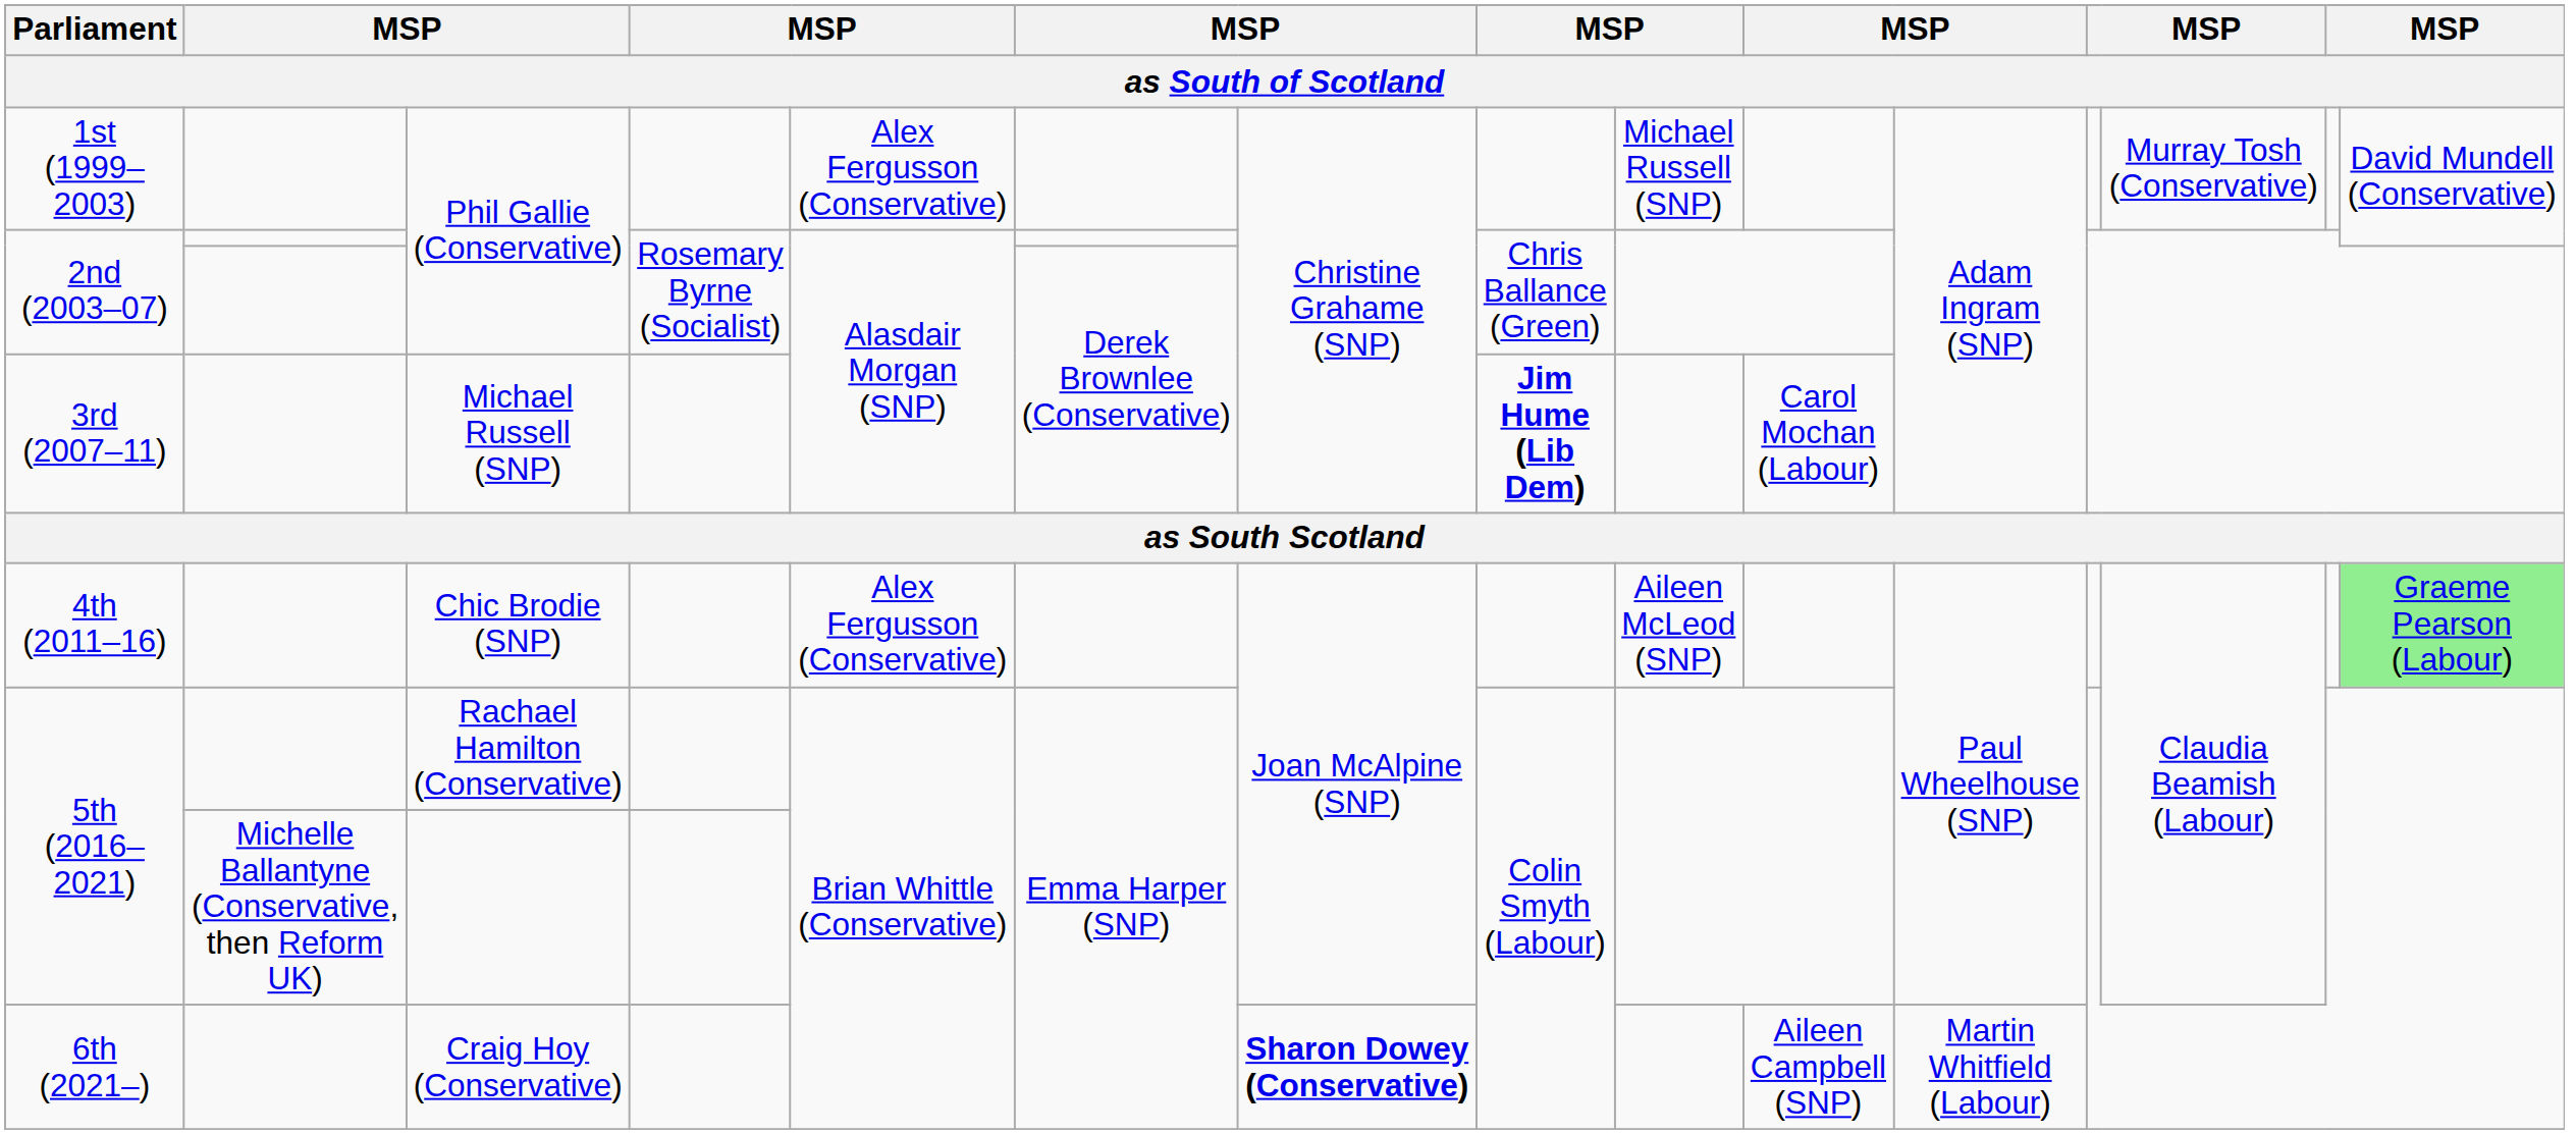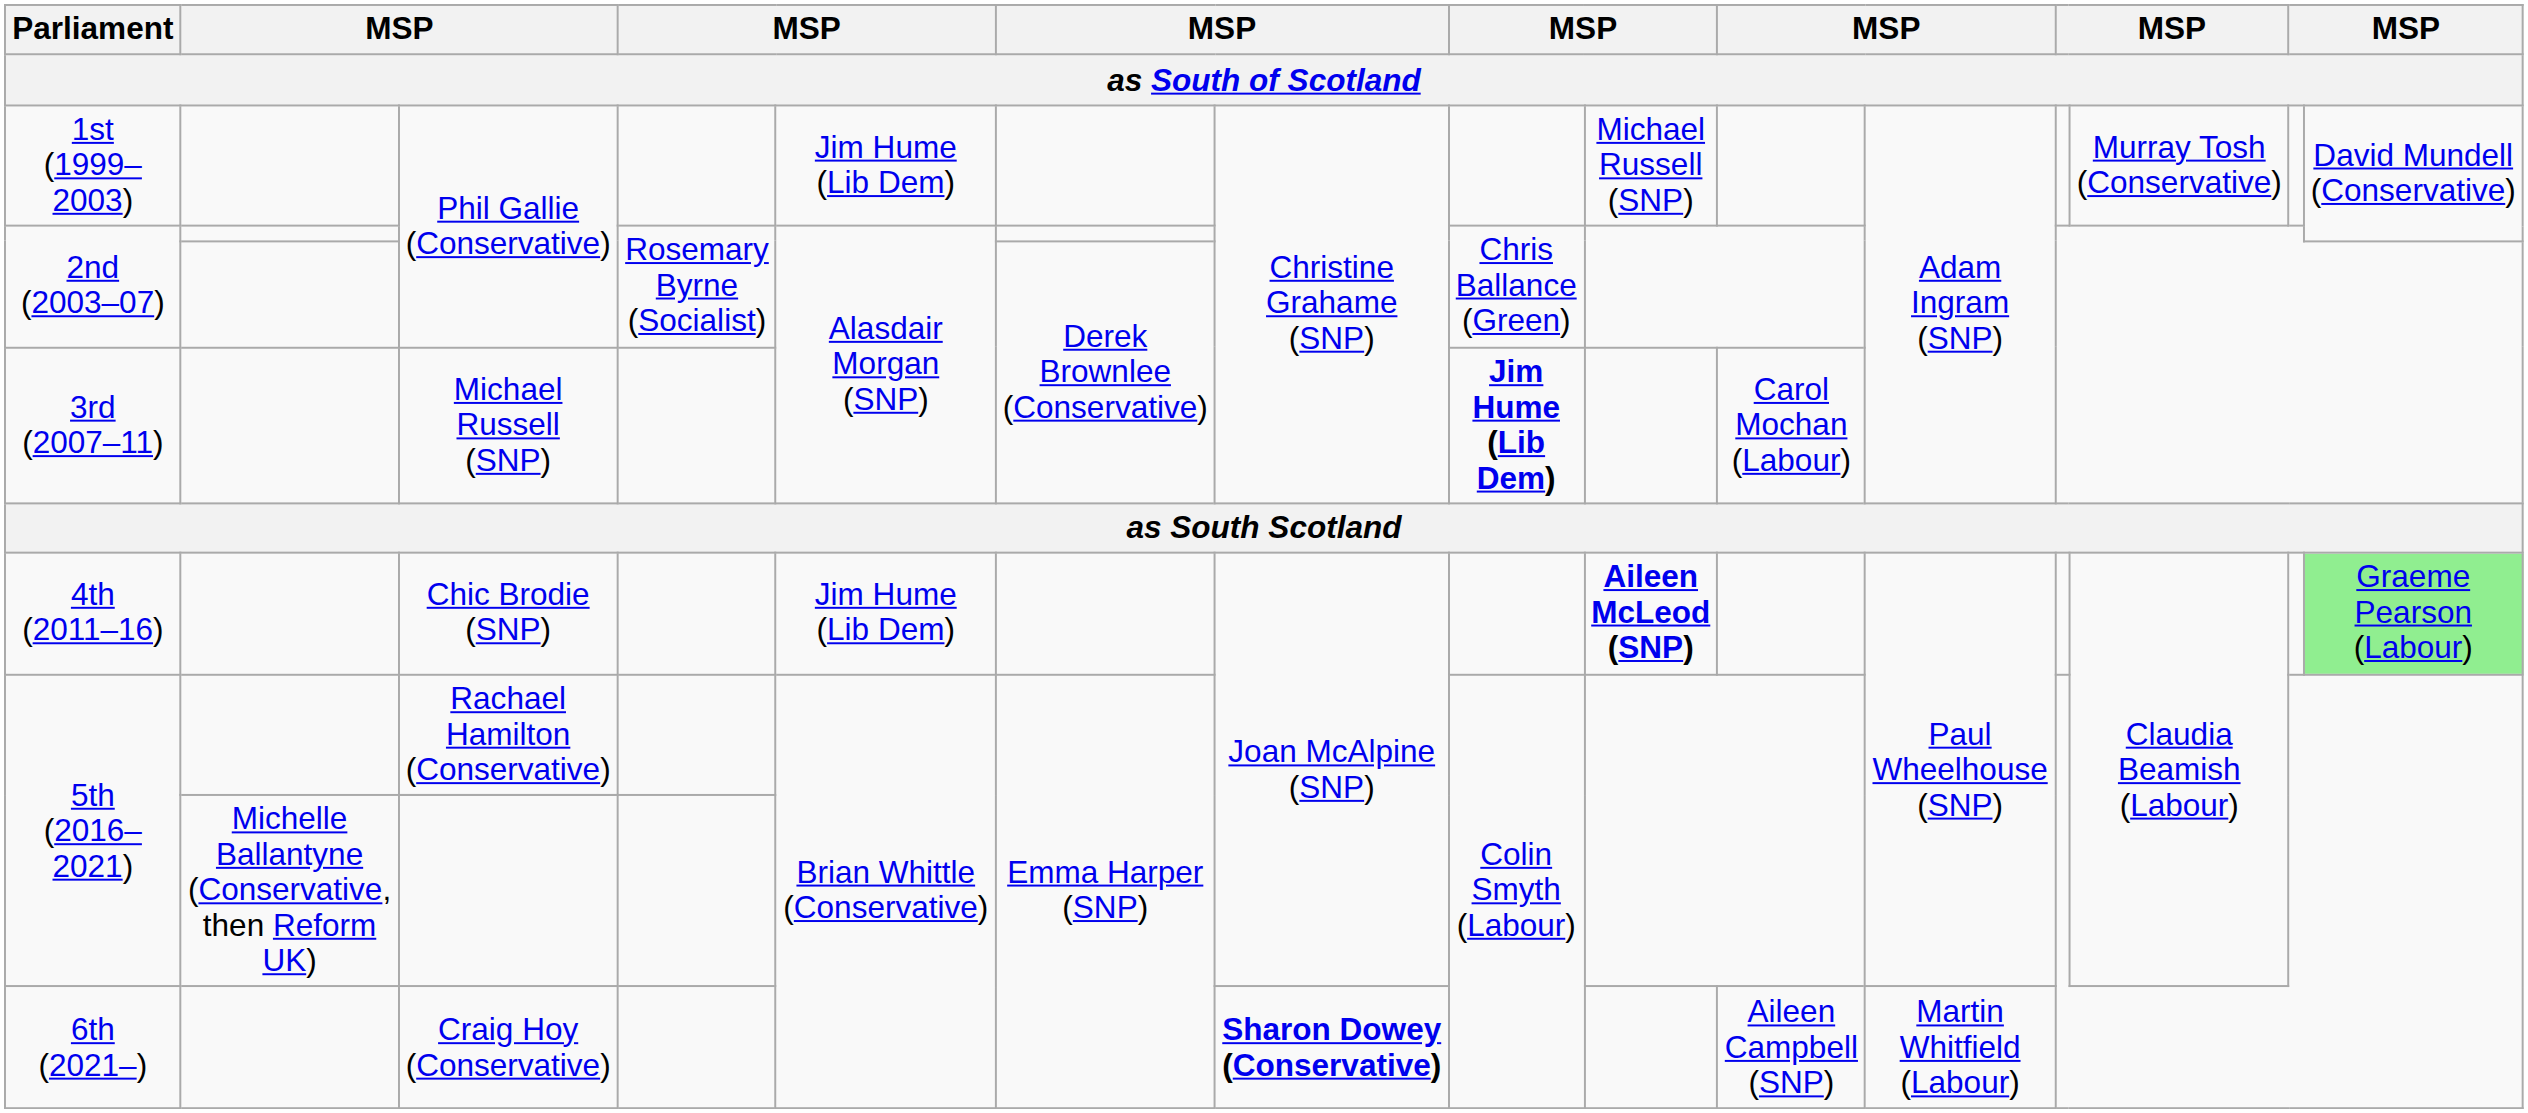1st (1999–2003) | column 5: Alex Fergusson (Conservative) -> Jim Hume (Lib Dem)
4th (2011–16) | column 5: Alex Fergusson (Conservative) -> Jim Hume (Lib Dem)
4th (2011–16) | column 9: normal -> bold
